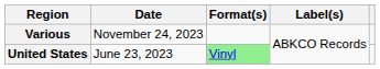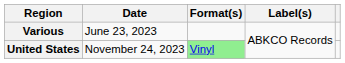Various | Date: November 24, 2023 -> June 23, 2023
United States | Date: June 23, 2023 -> November 24, 2023
